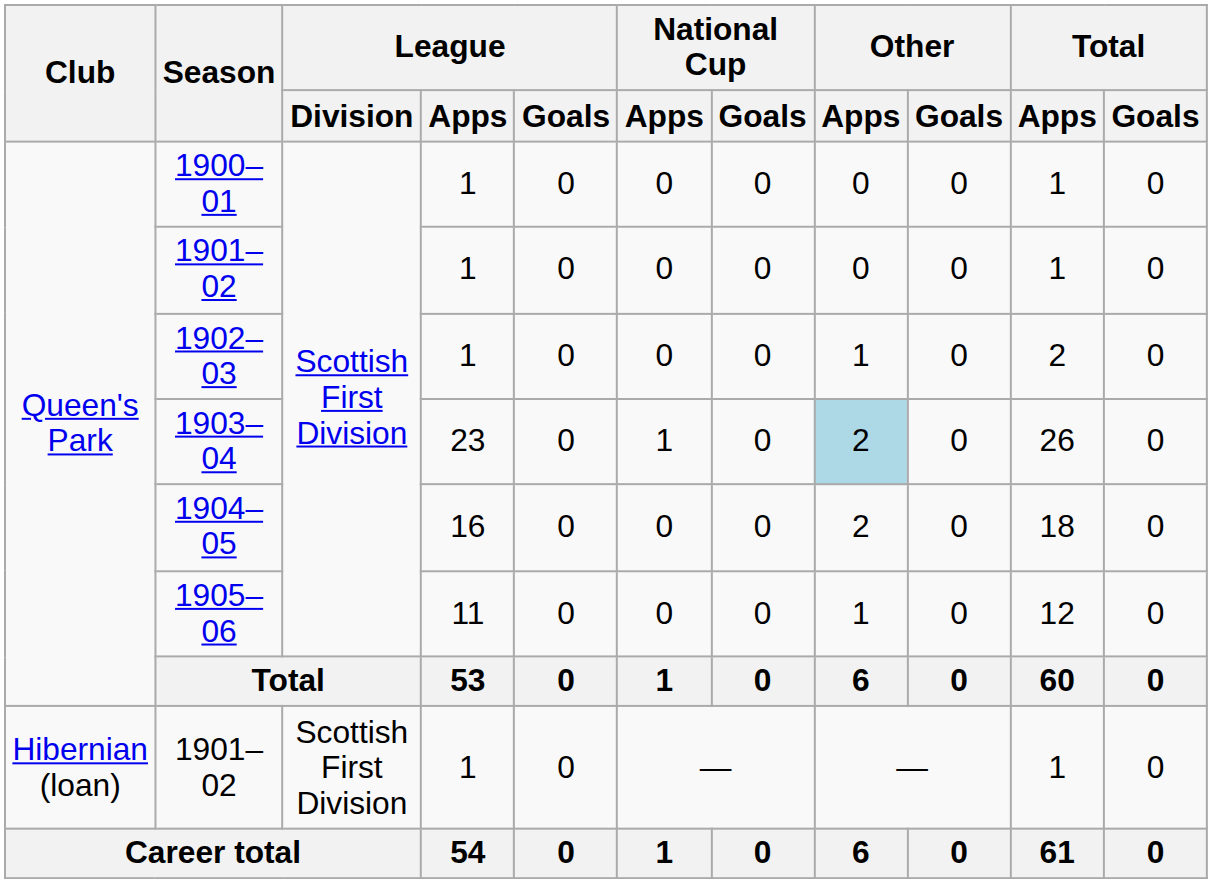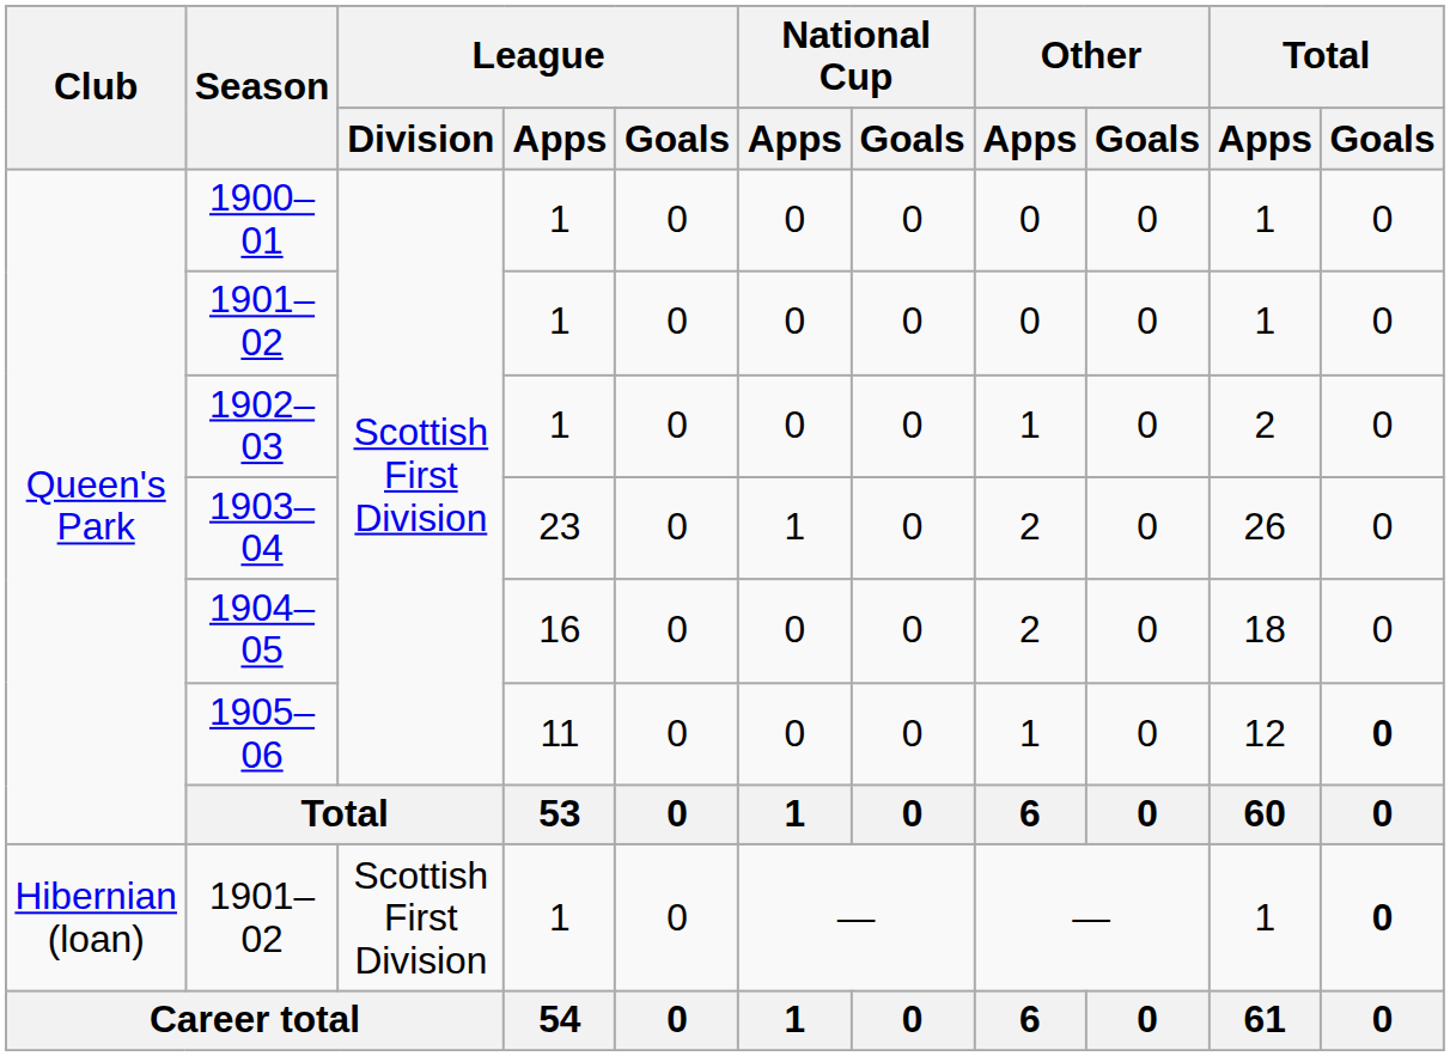1903–04 | Other / Apps: lightblue background -> no background
1905–06 | Total / Goals: normal -> bold
Hibernian (loan) / 1901–02 | Total / Goals: normal -> bold
